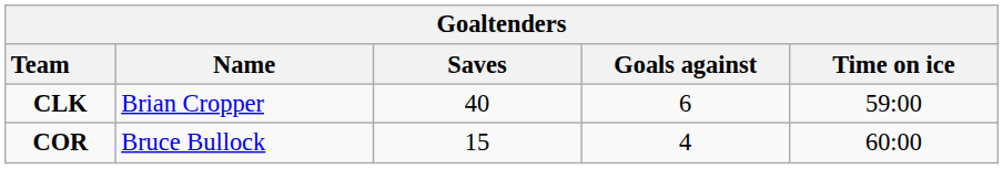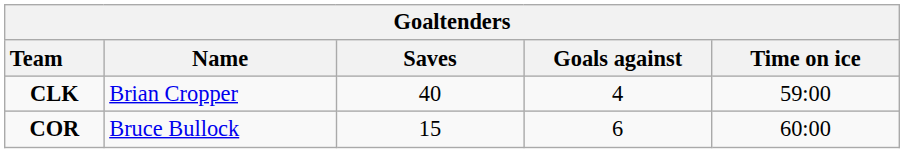CLK | Goals against: 6 -> 4
COR | Goals against: 4 -> 6
